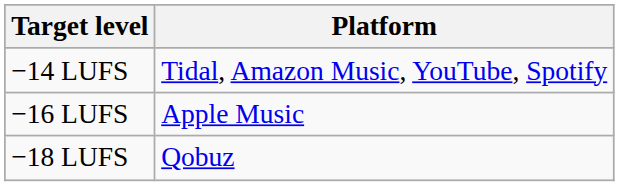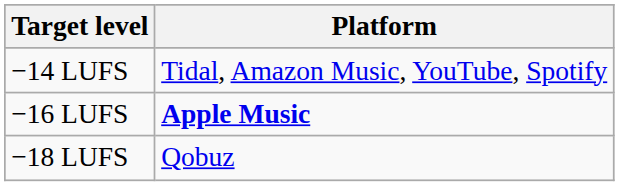−16 LUFS | Platform: normal -> bold
